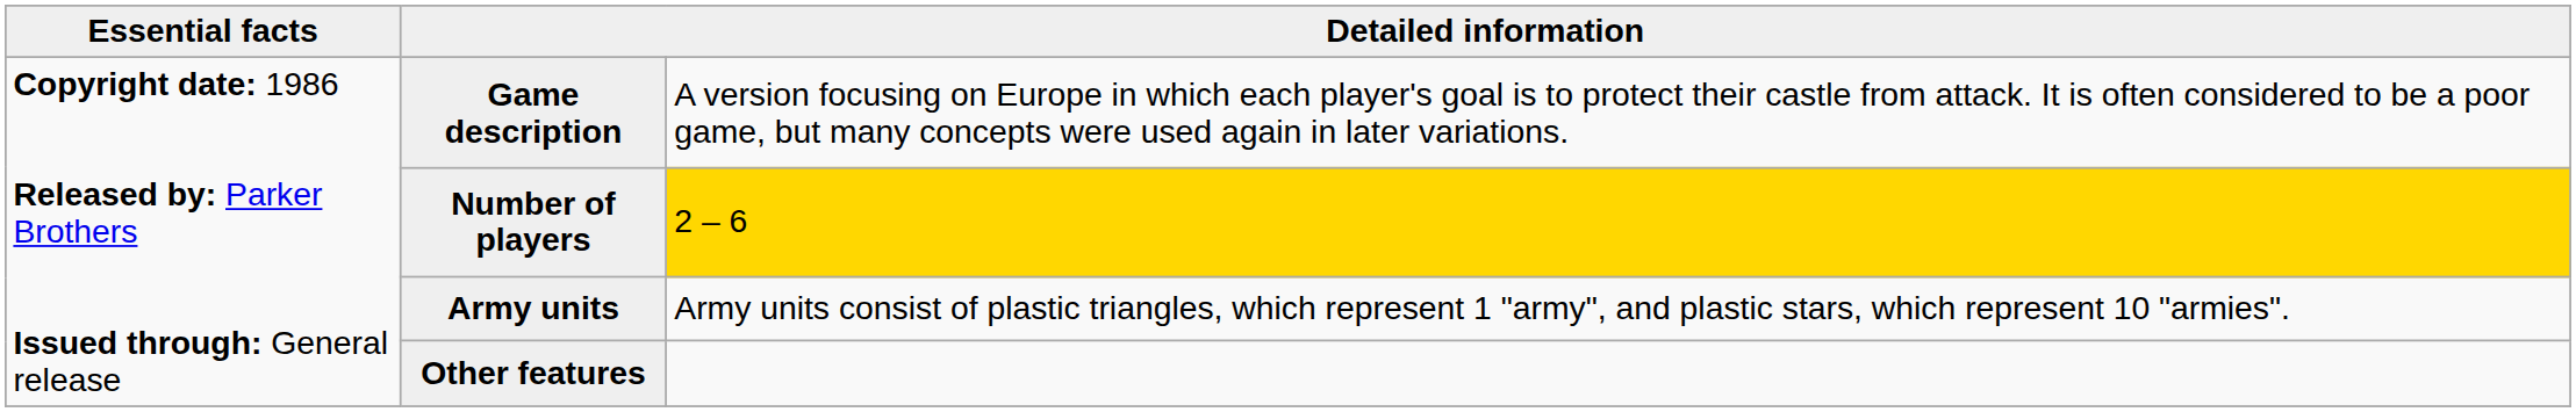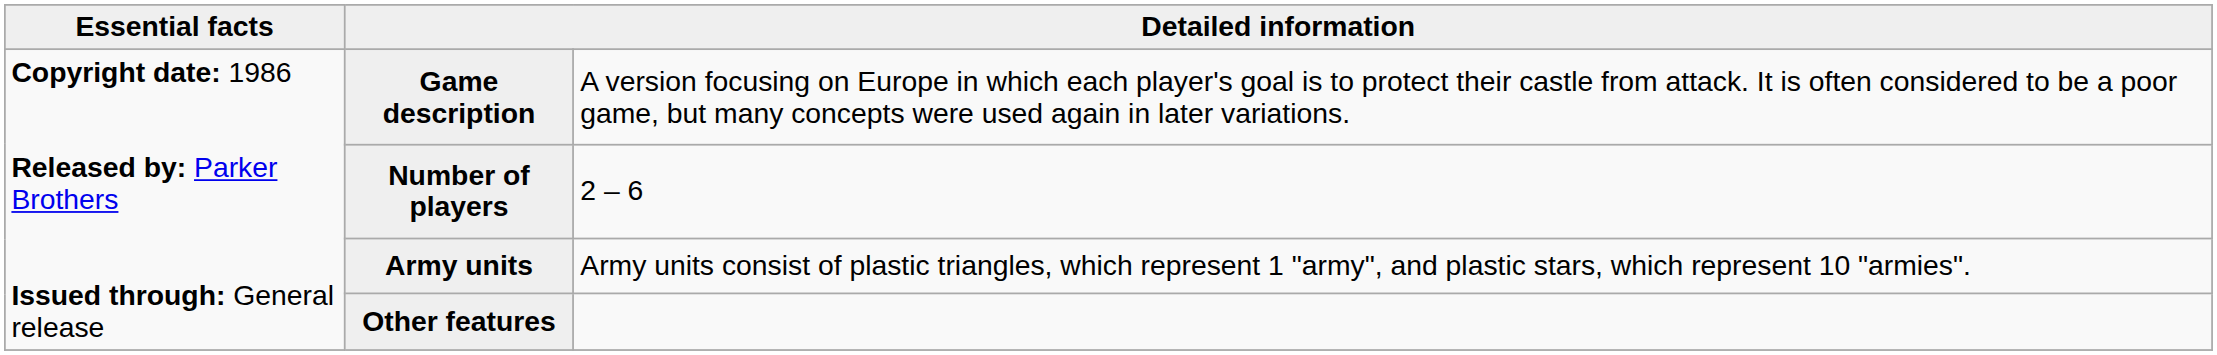Number of players | column 3: gold background -> no background
